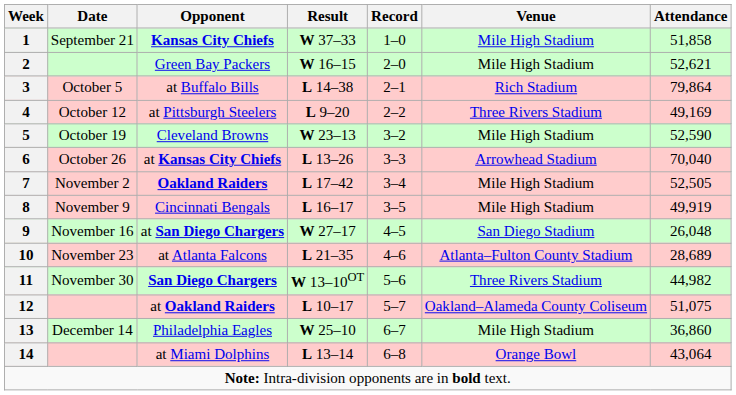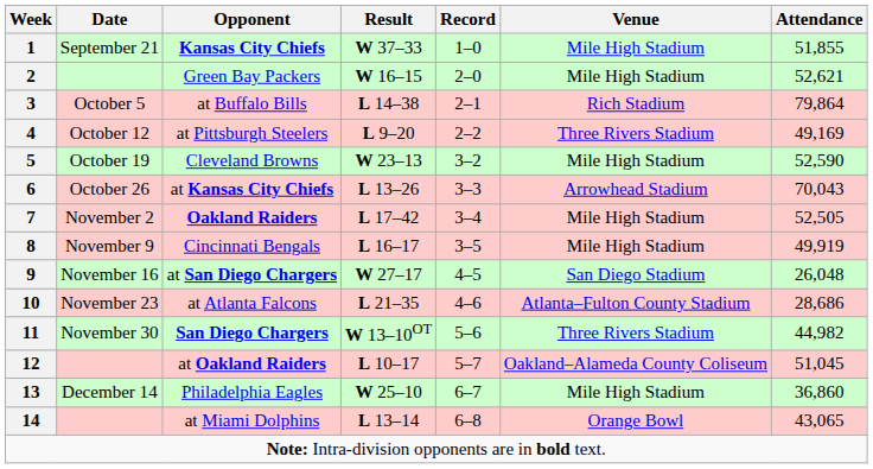1 | Attendance: 51,858 -> 51,855
6 | Attendance: 70,040 -> 70,043
10 | Attendance: 28,689 -> 28,686
12 | Attendance: 51,075 -> 51,045
14 | Attendance: 43,064 -> 43,065
